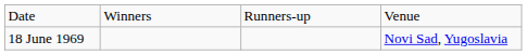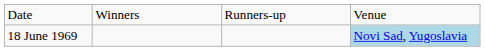18 June 1969 | column 4: no background -> lightblue background
